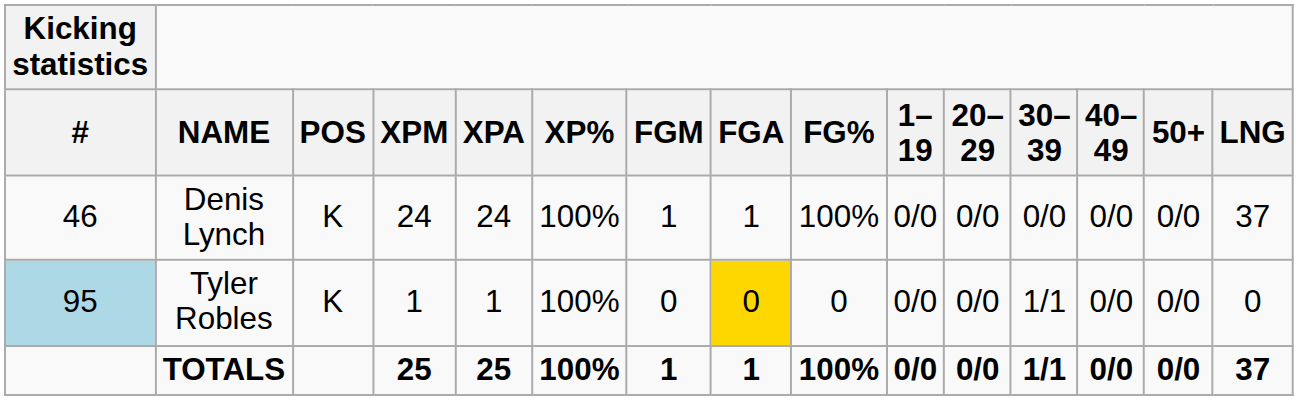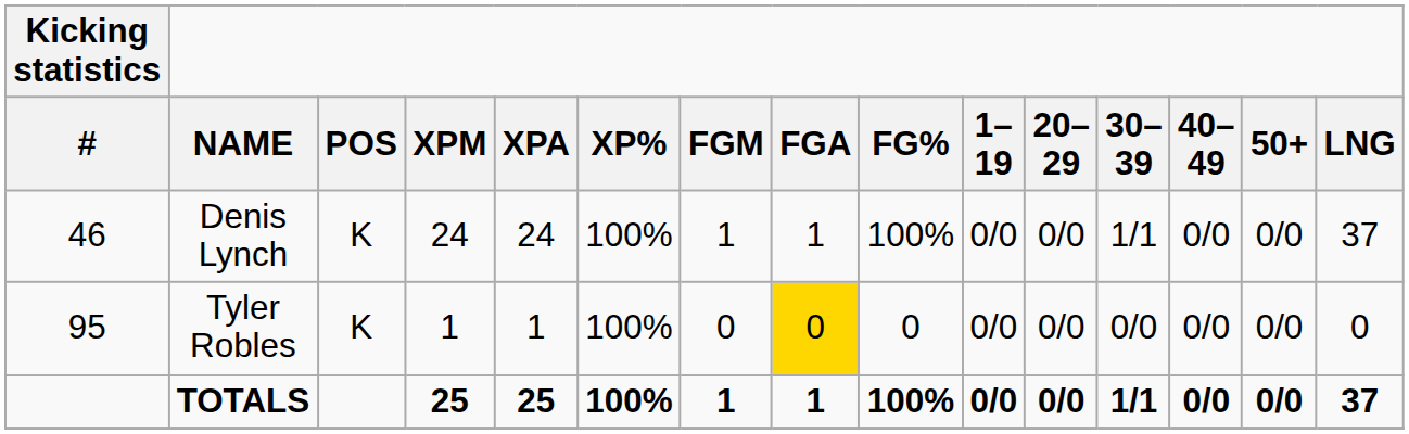Denis Lynch | 30–39: 0/0 -> 1/1
Tyler Robles | Kicking statistics / #: lightblue background -> no background
Tyler Robles | 30–39: 1/1 -> 0/0
